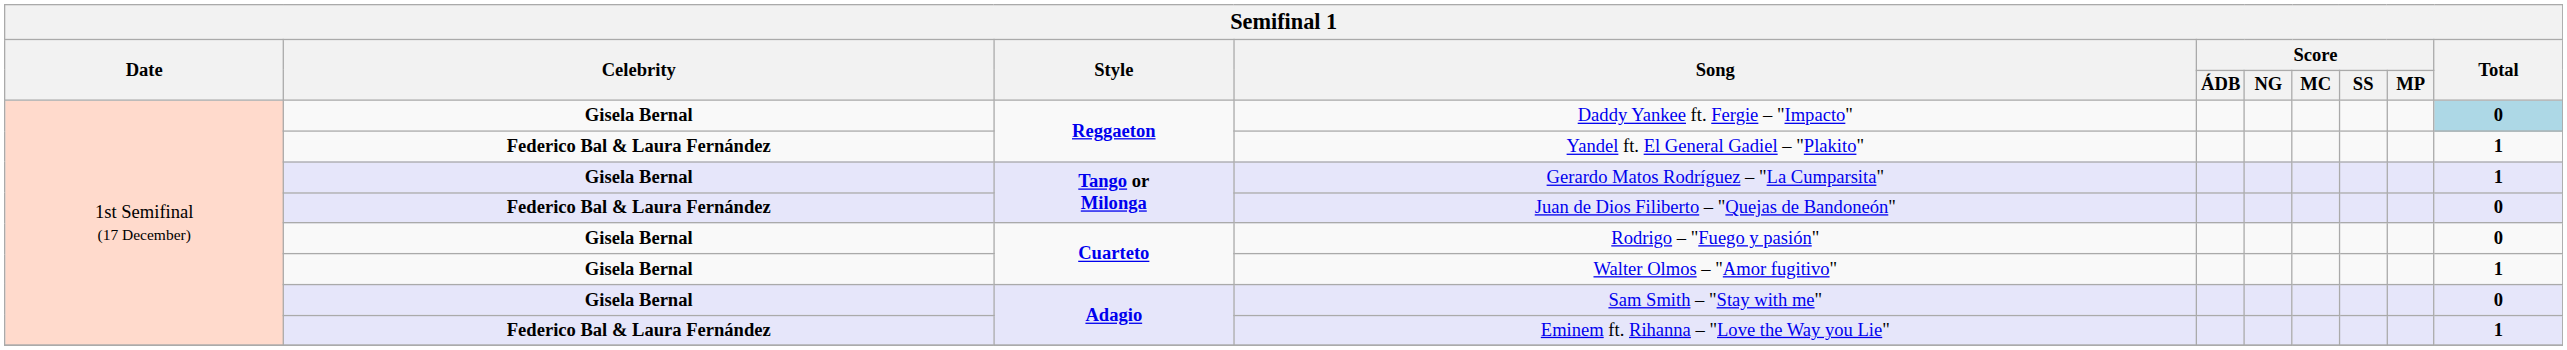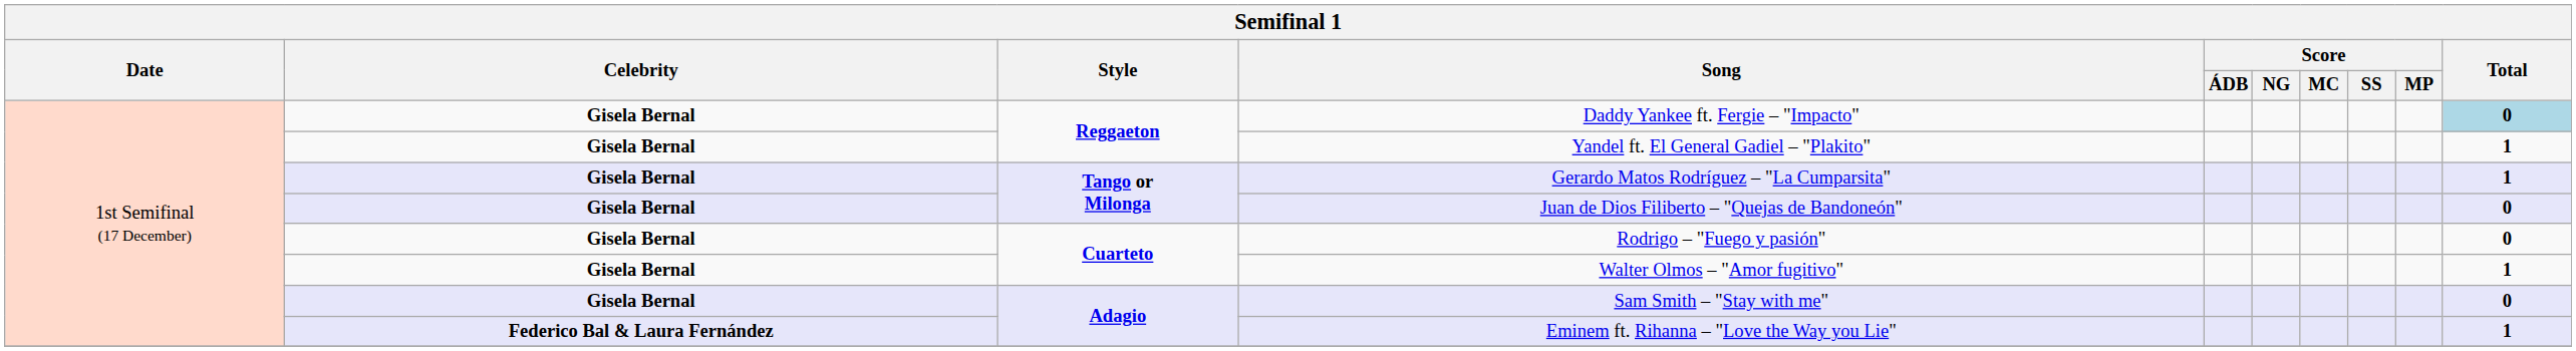Yandel ft. El General Gadiel – "Plakito" | Celebrity: Federico Bal & Laura Fernández -> Gisela Bernal
Juan de Dios Filiberto – "Quejas de Bandoneón" | Celebrity: Federico Bal & Laura Fernández -> Gisela Bernal
